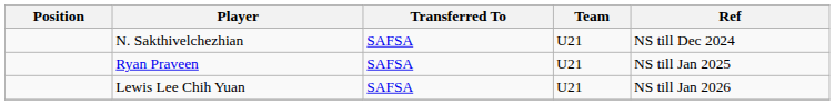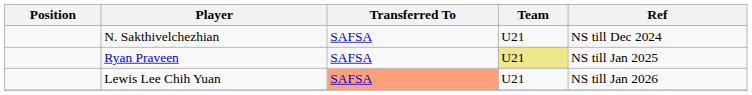Ryan Praveen | Team: no background -> khaki background
Lewis Lee Chih Yuan | Transferred To: no background -> lightsalmon background
